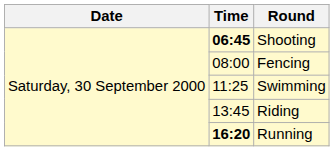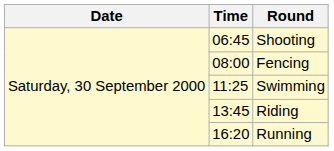Shooting | Time: bold -> normal
Running | Time: bold -> normal
